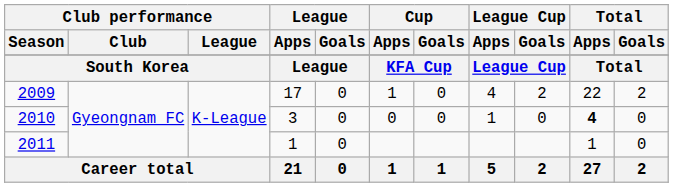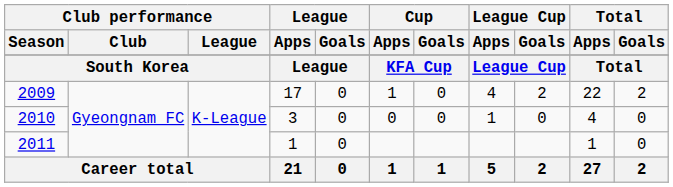2010 | Total / Apps: bold -> normal
